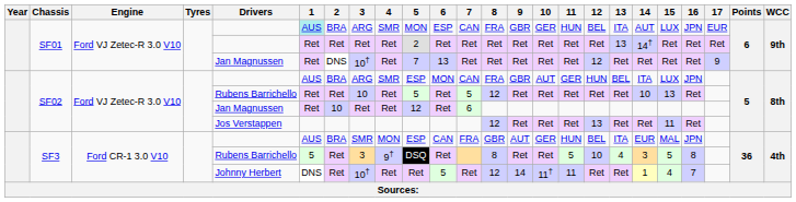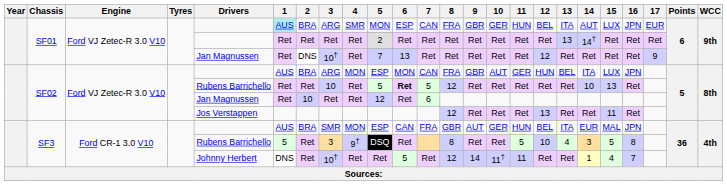row 5 | 4: SMR -> MON
row 6 | 6: normal -> bold
